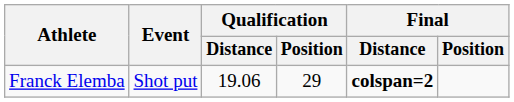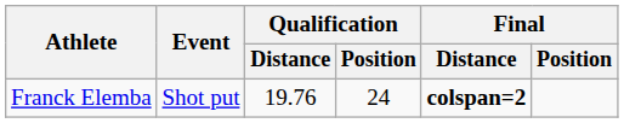Franck Elemba | Qualification / Distance: 19.06 -> 19.76
Franck Elemba | Qualification / Position: 29 -> 24
